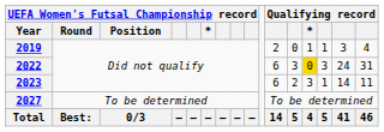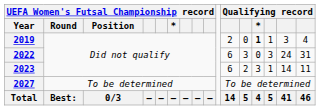2019 | Qualifying record / *: normal -> bold
2022 | Qualifying record / *: gold background -> no background
